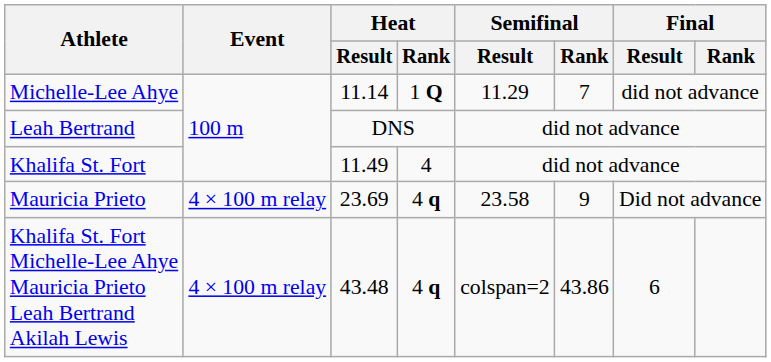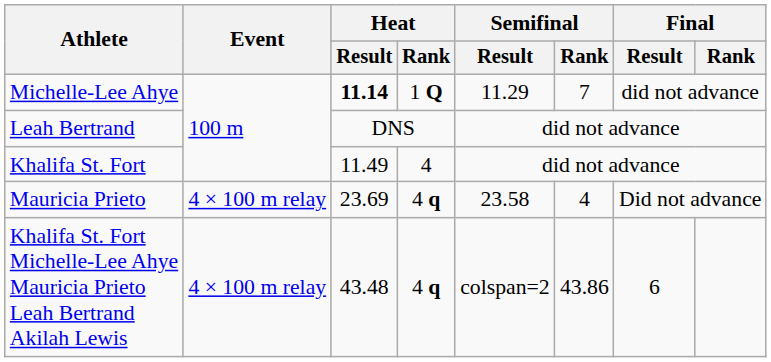Michelle-Lee Ahye | Heat / Result: normal -> bold
Mauricia Prieto | Semifinal / Rank: 9 -> 4
